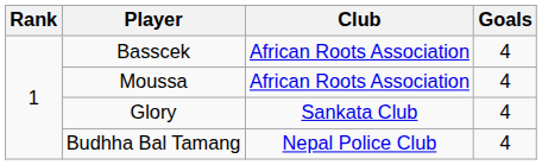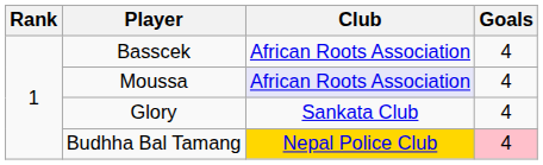Moussa | Club: no background -> lavender background
Budhha Bal Tamang | Club: no background -> gold background
Budhha Bal Tamang | Goals: no background -> pink background
